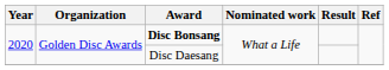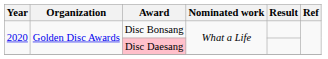Disc Bonsang | Award: bold -> normal
Disc Daesang | Award: no background -> pink background
